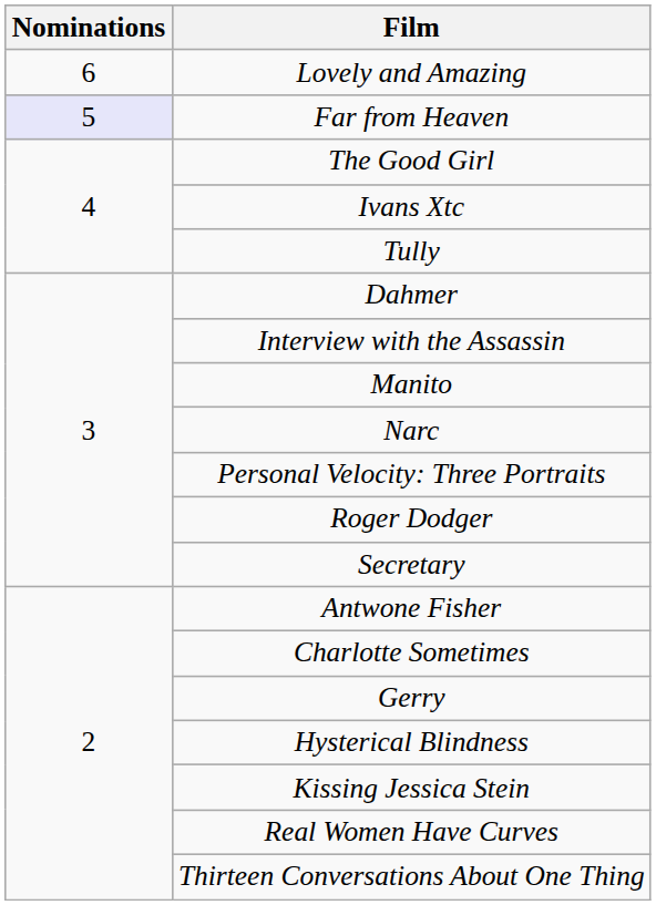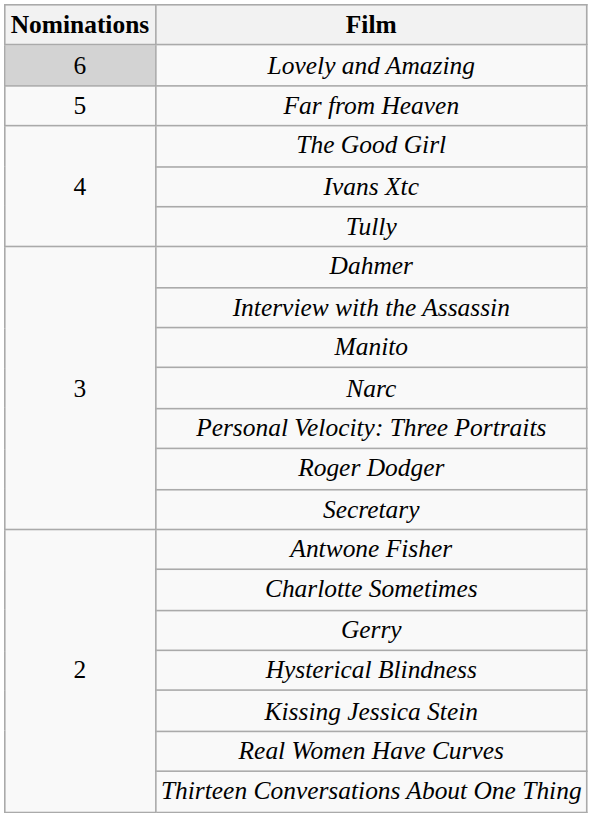Lovely and Amazing | Nominations: no background -> lightgrey background
Far from Heaven | Nominations: lavender background -> no background
